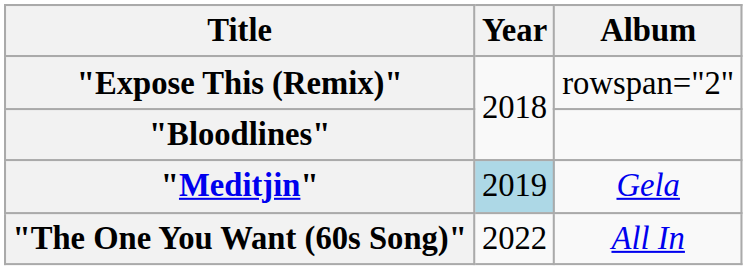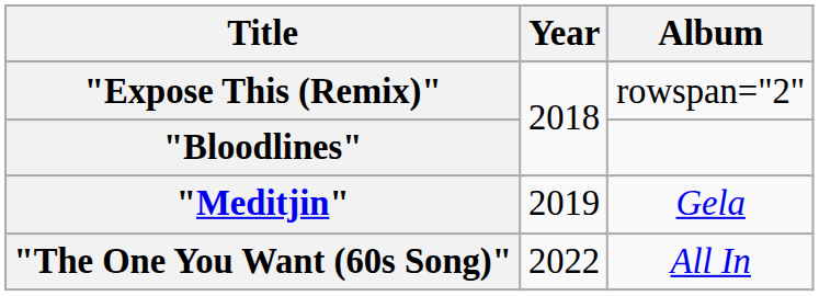"Meditjin" | Year: lightblue background -> no background
